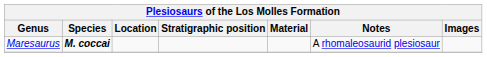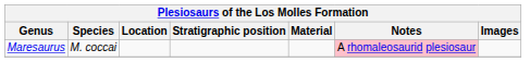Maresaurus | Species: bold -> normal
Maresaurus | Notes: no background -> pink background
